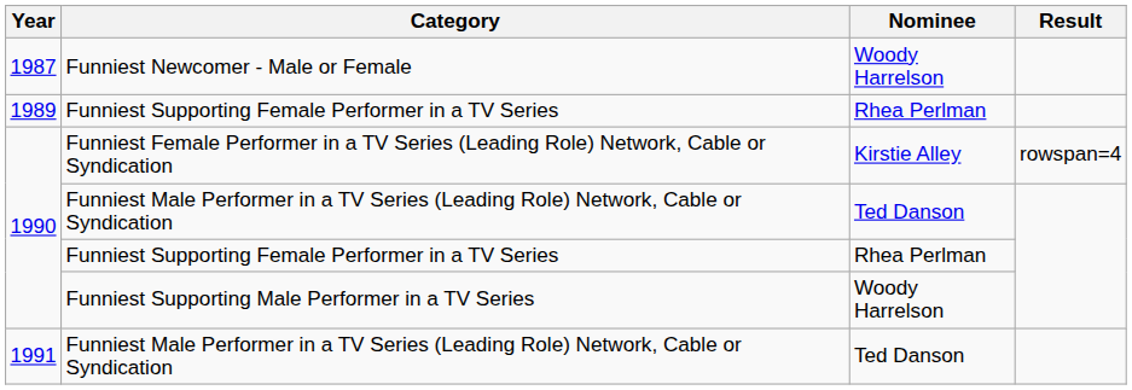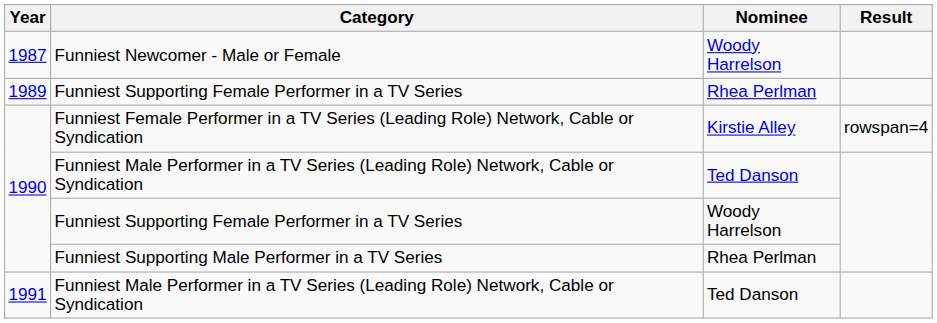1990 / Funniest Supporting Female Performer in a TV Series | Nominee: Rhea Perlman -> Woody Harrelson
Funniest Supporting Male Performer in a TV Series | Nominee: Woody Harrelson -> Rhea Perlman
